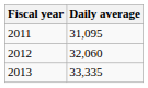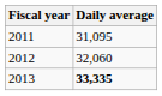2013 | Daily average: normal -> bold
